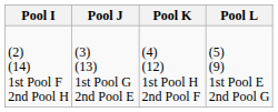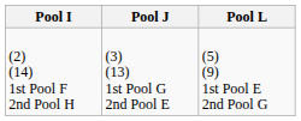- column: Pool K | (4) (12) 1st Pool H 2nd Pool F
